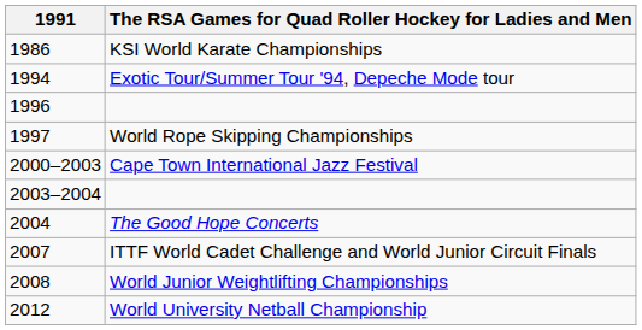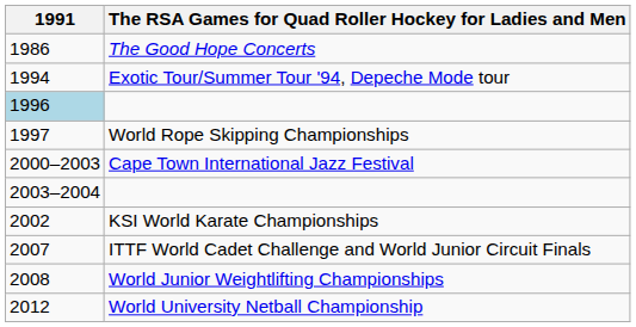row 2 | The RSA Games for Quad Roller Hockey for Ladies and Men: KSI World Karate Championships -> The Good Hope Concerts
row 4 | 1991: no background -> lightblue background
row 8 | 1991: 2004 -> 2002
row 8 | The RSA Games for Quad Roller Hockey for Ladies and Men: The Good Hope Concerts -> KSI World Karate Championships
